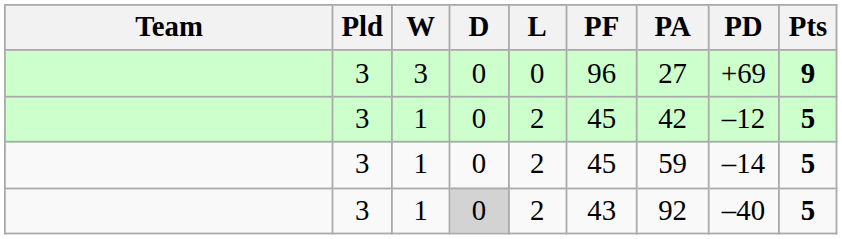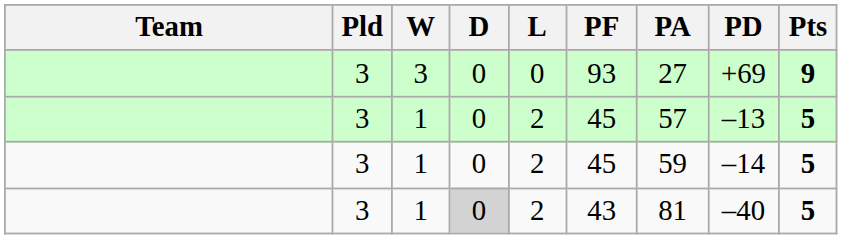row 2 | PF: 96 -> 93
row 3 | PA: 42 -> 57
row 3 | PD: –12 -> –13
row 5 | PA: 92 -> 81
